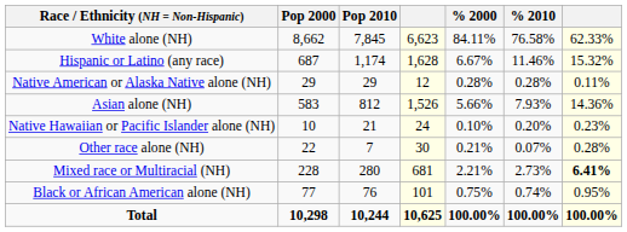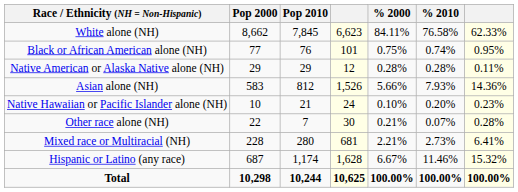rows swapped: Black or African American alone (NH) <-> Hispanic or Latino (any race)
Mixed race or Multiracial (NH) | column 7: bold -> normal
